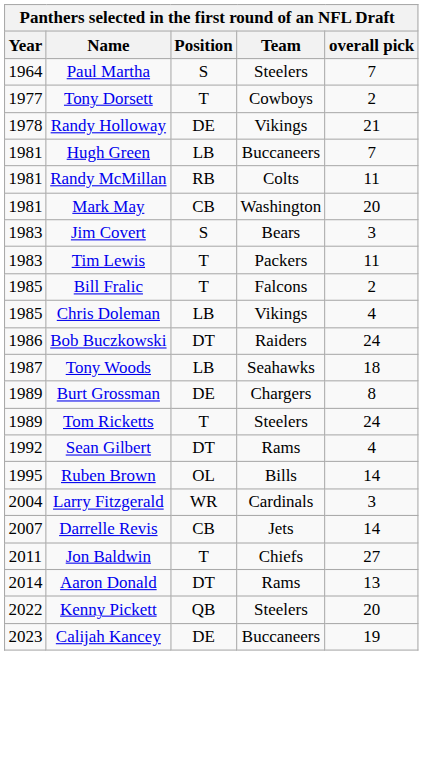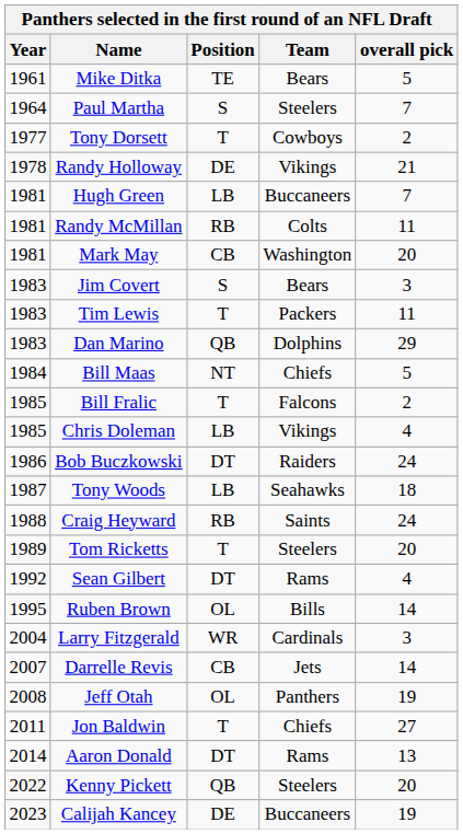+ row: 1961 | Mike Ditka | TE | Bears | 5
+ row: 1983 | Dan Marino | QB | Dolphins | 29
+ row: 1984 | Bill Maas | NT | Chiefs | 5
+ row: 1988 | Craig Heyward | RB | Saints | 24
- row: 1989 | Burt Grossman | DE | Chargers | 8
Tom Ricketts | overall pick: 24 -> 20
+ row: 2008 | Jeff Otah | OL | Panthers | 19
